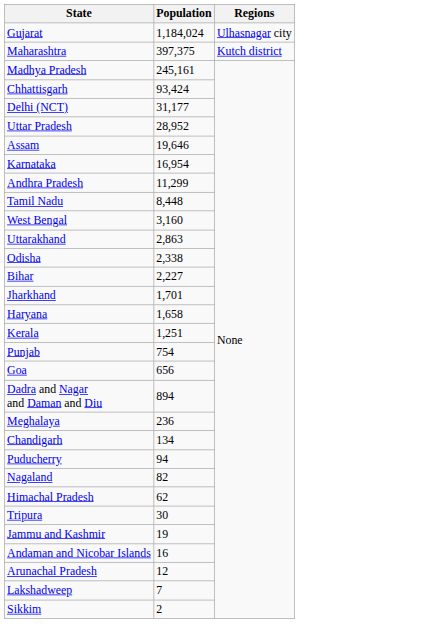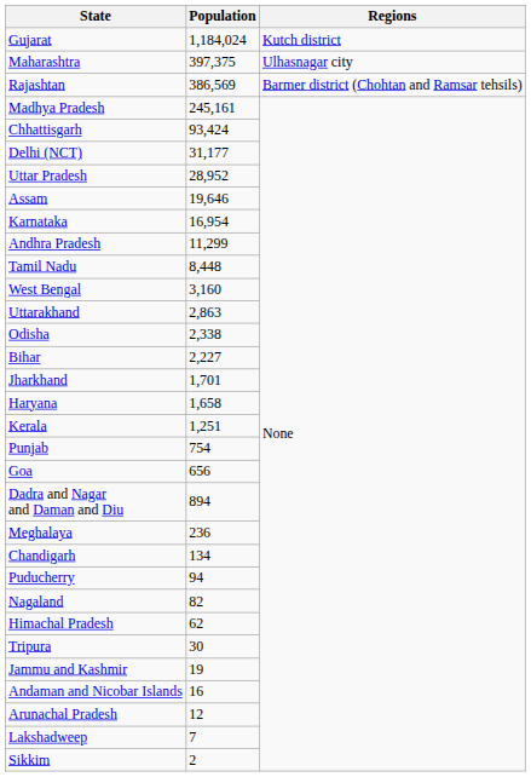Gujarat | Regions: Ulhasnagar city -> Kutch district
Maharashtra | Regions: Kutch district -> Ulhasnagar city
+ row: Rajashtan | 386,569 | Barmer district (Chohtan and Ramsar tehsils)
